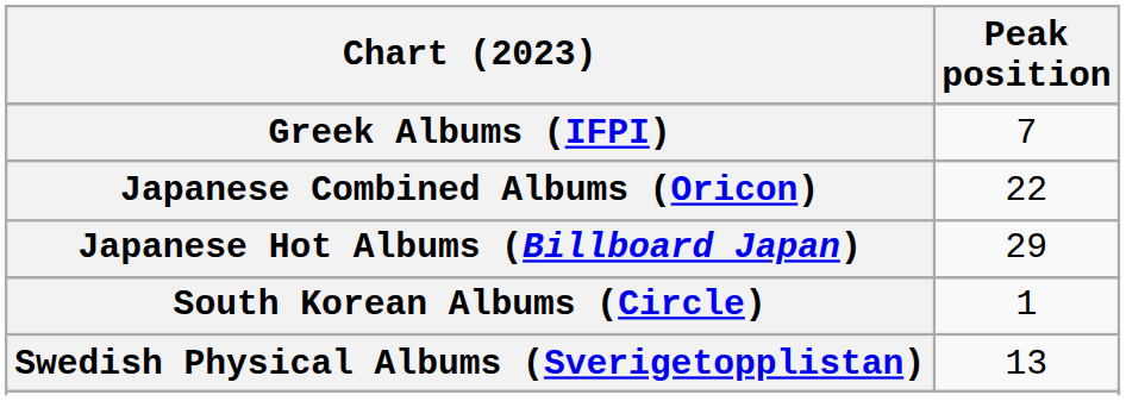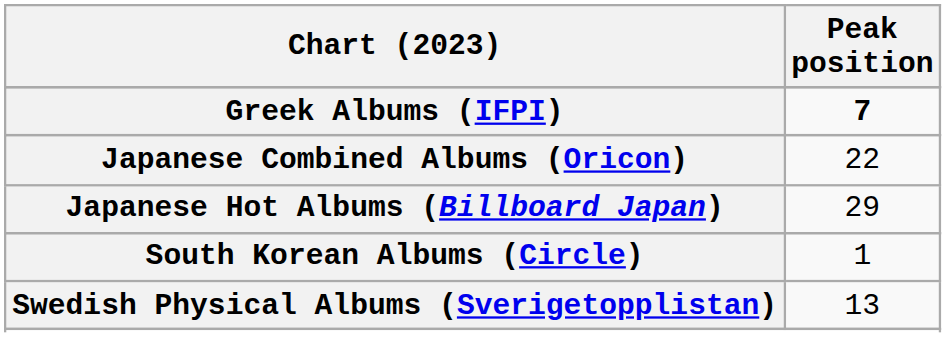Greek Albums (IFPI) | Peak position: normal -> bold
